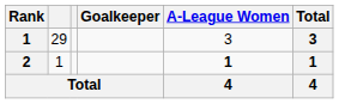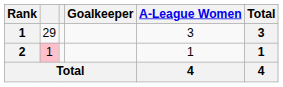2 | column 2: no background -> pink background
2 | A-League Women: bold -> normal
